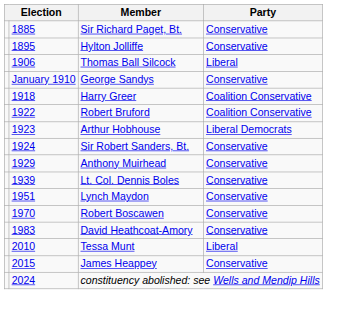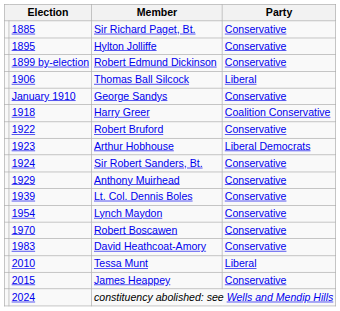+ row: 1899 by-election | Robert Edmund Dickinson | Conservative
Robert Bruford | Party: Coalition Conservative -> Conservative
Lynch Maydon | column 2: 1951 -> 1954
